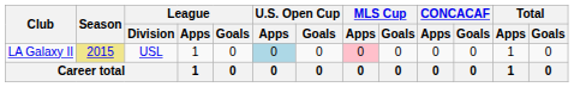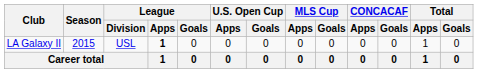LA Galaxy II | Season: khaki background -> no background
LA Galaxy II | League / Apps: normal -> bold
LA Galaxy II | U.S. Open Cup / Apps: lightblue background -> no background
LA Galaxy II | MLS Cup / Apps: pink background -> no background
